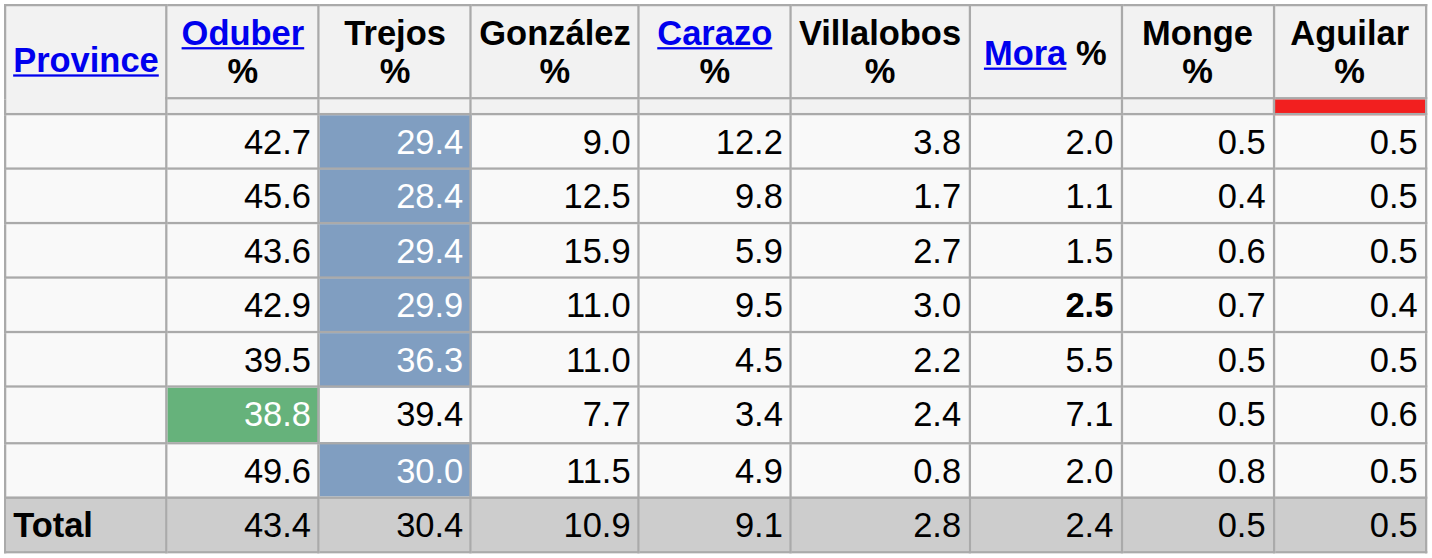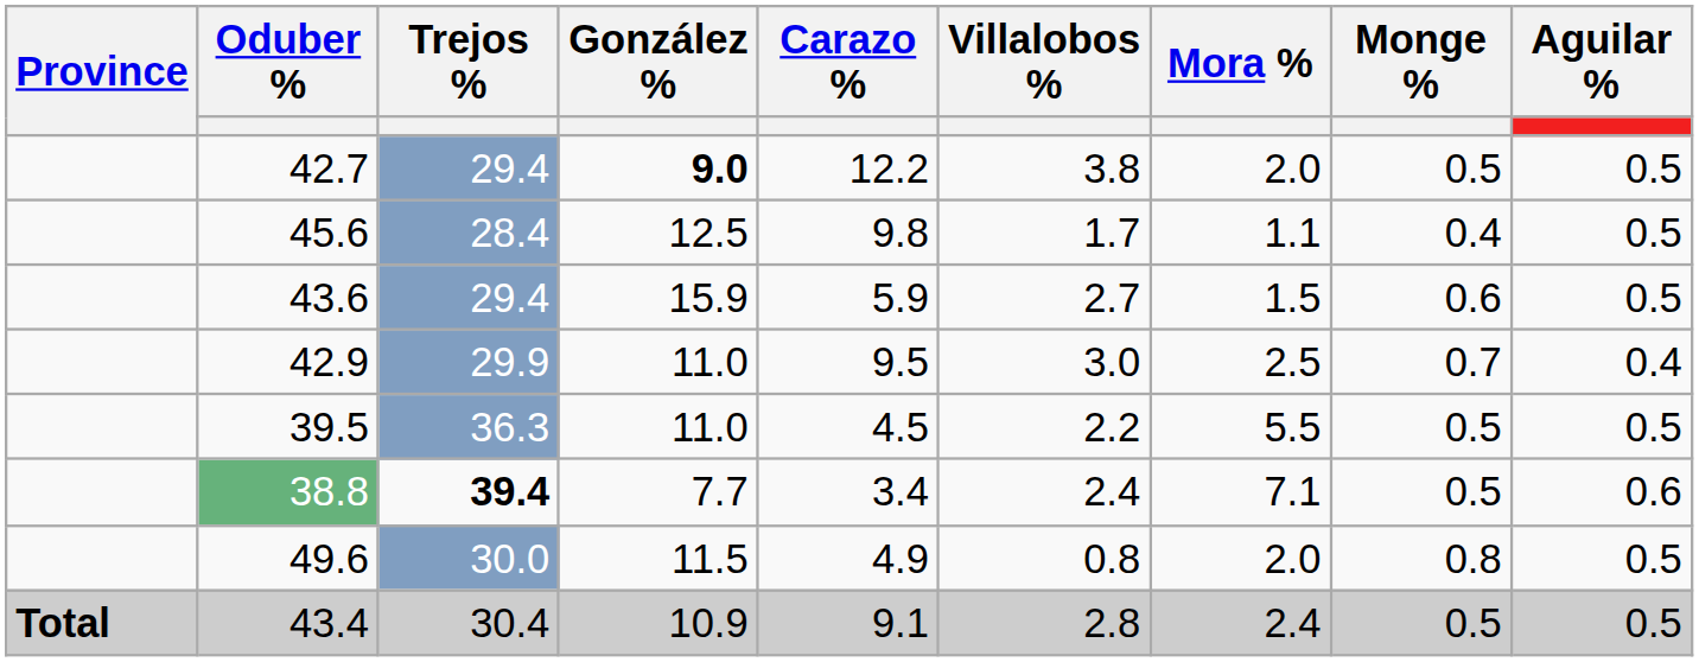42.7 | González %: normal -> bold
42.9 | Mora %: bold -> normal
38.8 | Trejos %: normal -> bold
